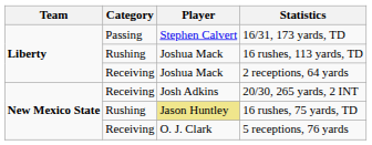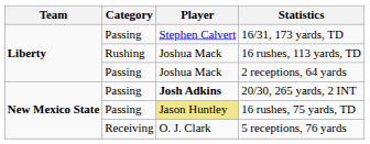2 receptions, 64 yards | Category: Receiving -> Passing
20/30, 265 yards, 2 INT | Category: Receiving -> Passing
20/30, 265 yards, 2 INT | Player: normal -> bold
16 rushes, 75 yards, TD | Category: Rushing -> Passing
